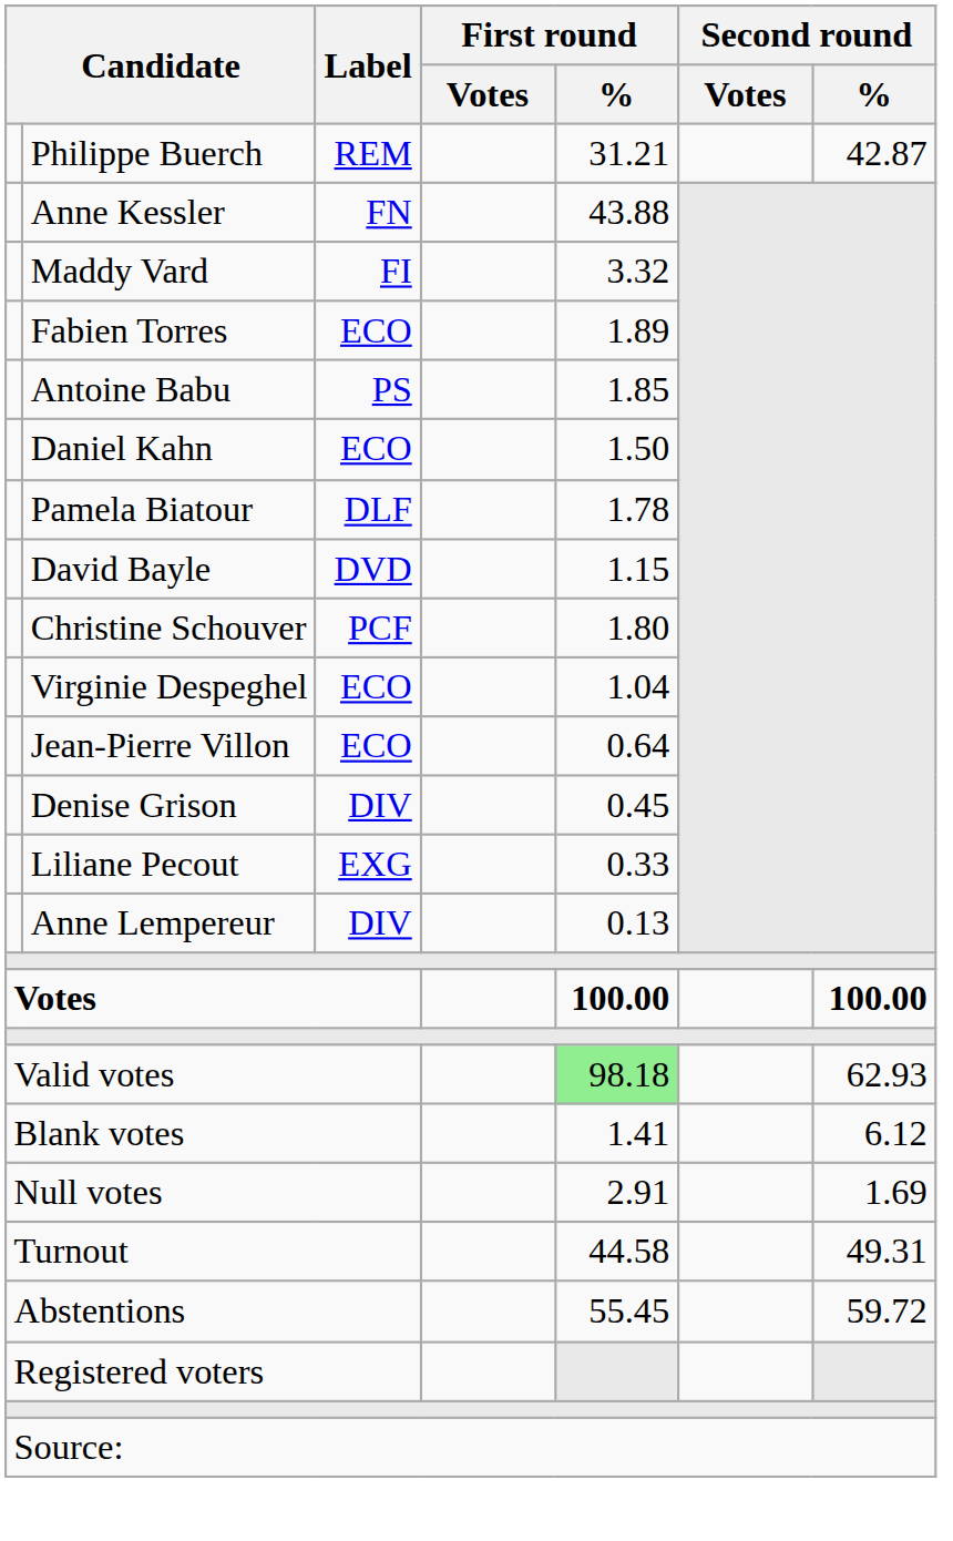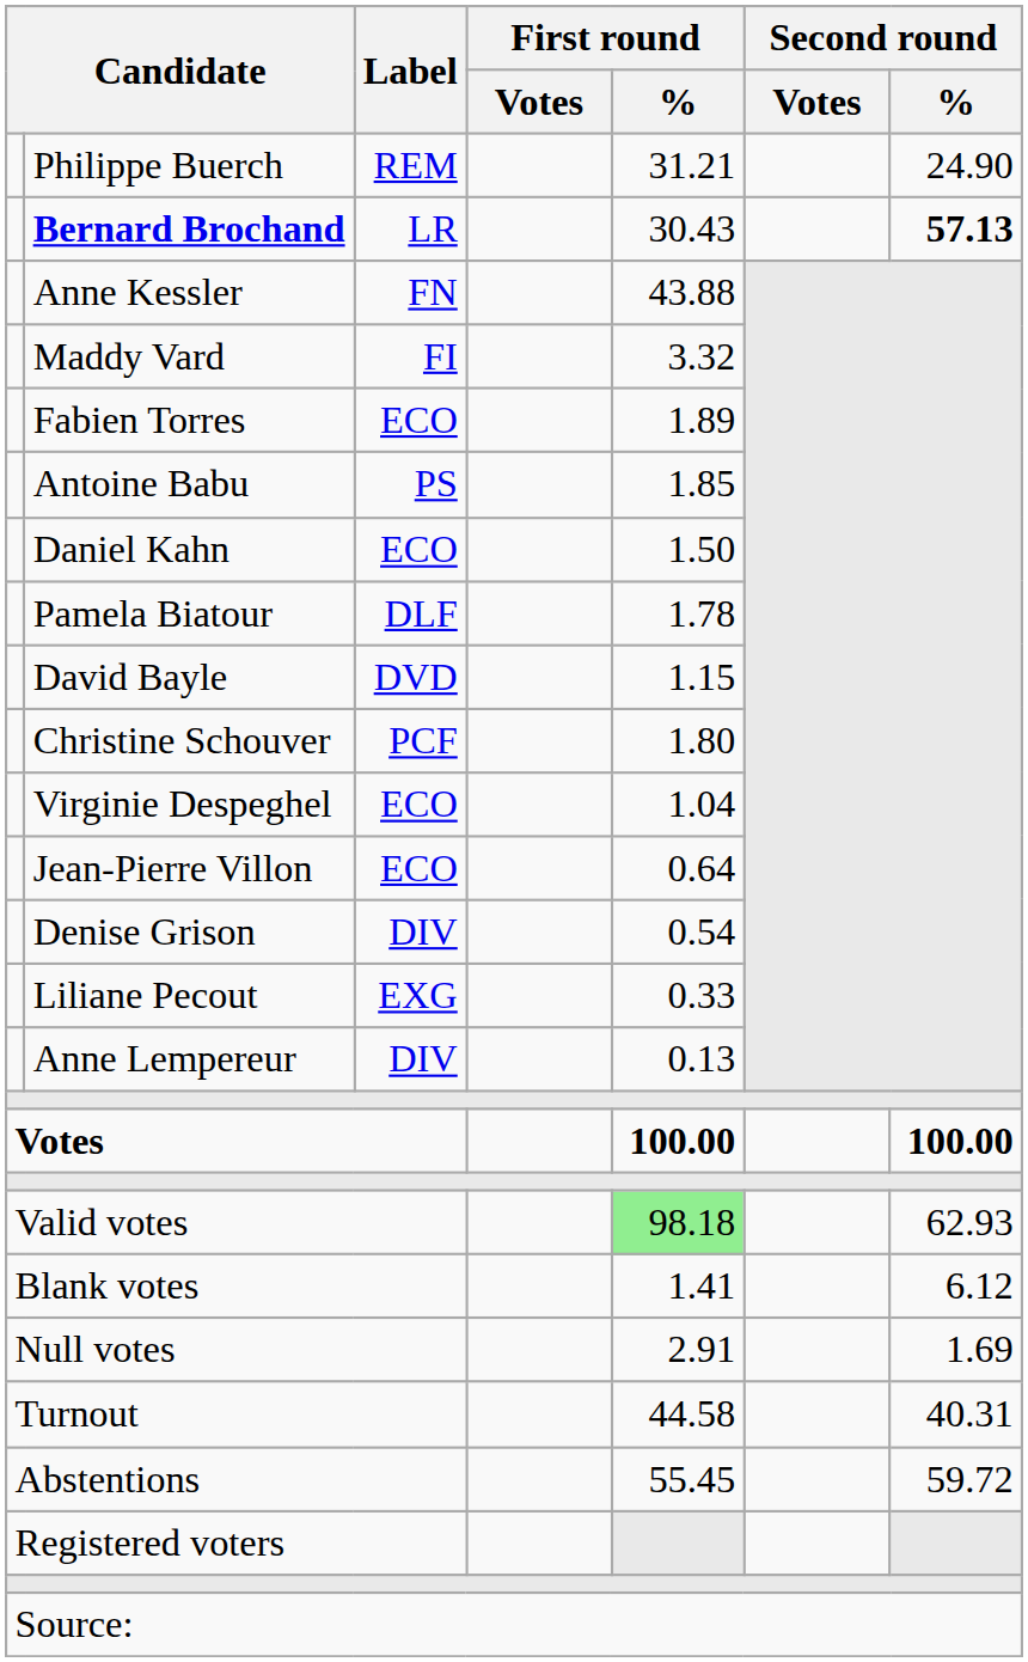Philippe Buerch | Second round / %: 42.87 -> 24.90
+ row: Bernard Brochand | LR | 30.43 | 57.13
Denise Grison | First round / %: 0.45 -> 0.54
Turnout | Second round / %: 49.31 -> 40.31
